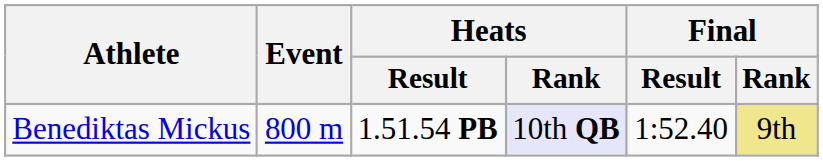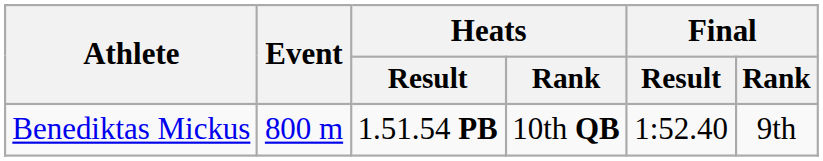Benediktas Mickus | Heats / Rank: lavender background -> no background
Benediktas Mickus | Final / Rank: khaki background -> no background
